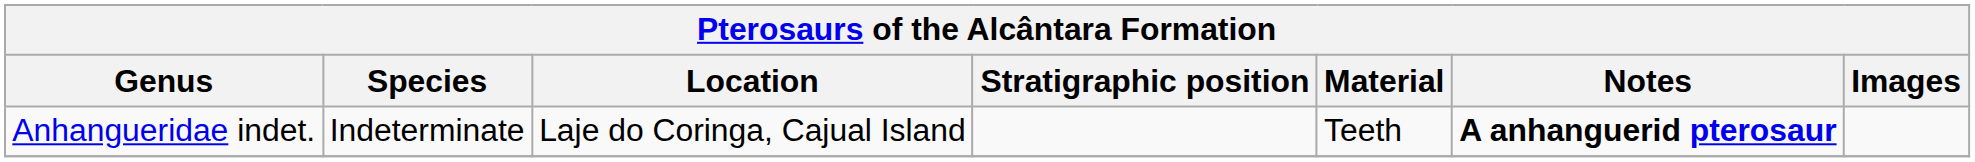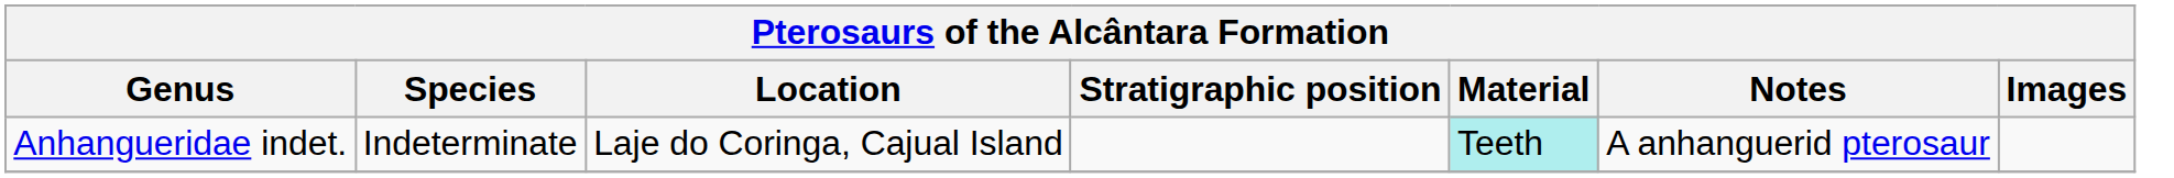Anhangueridae indet. | Material: no background -> paleturquoise background
Anhangueridae indet. | Notes: bold -> normal
